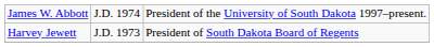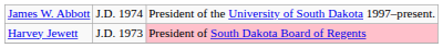Harvey Jewett | column 3: no background -> pink background
